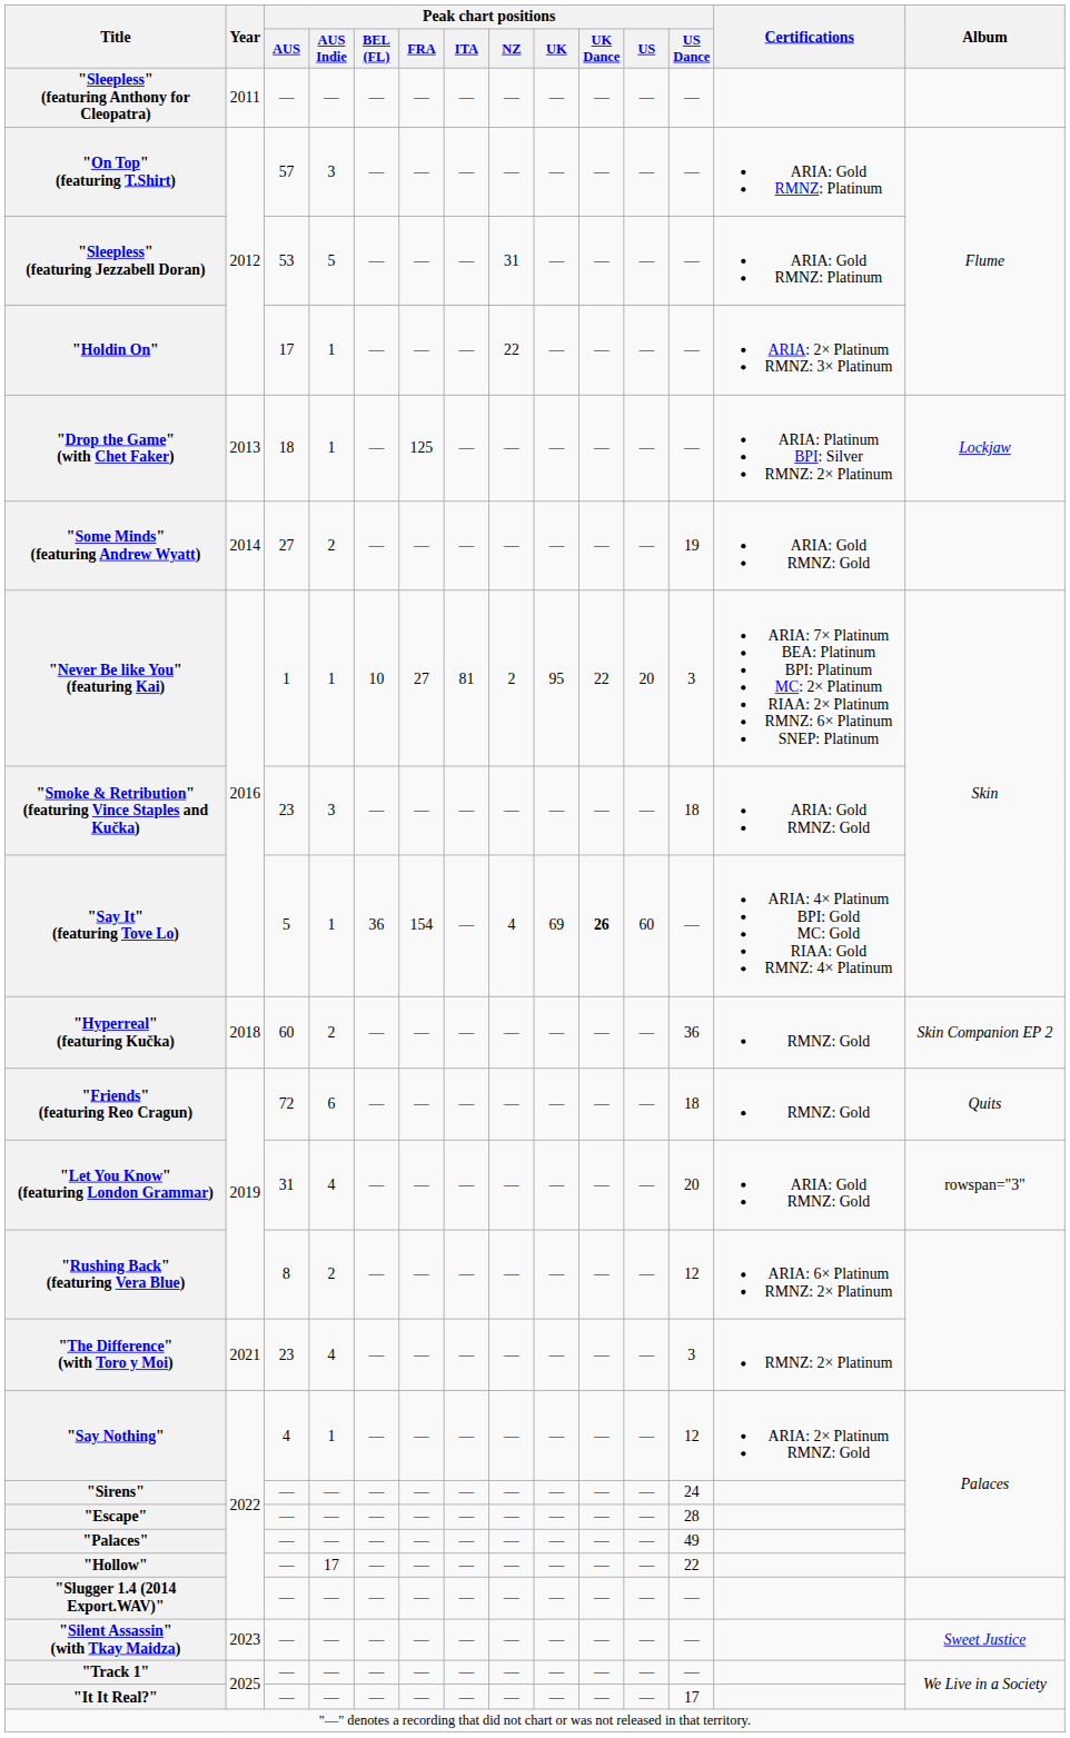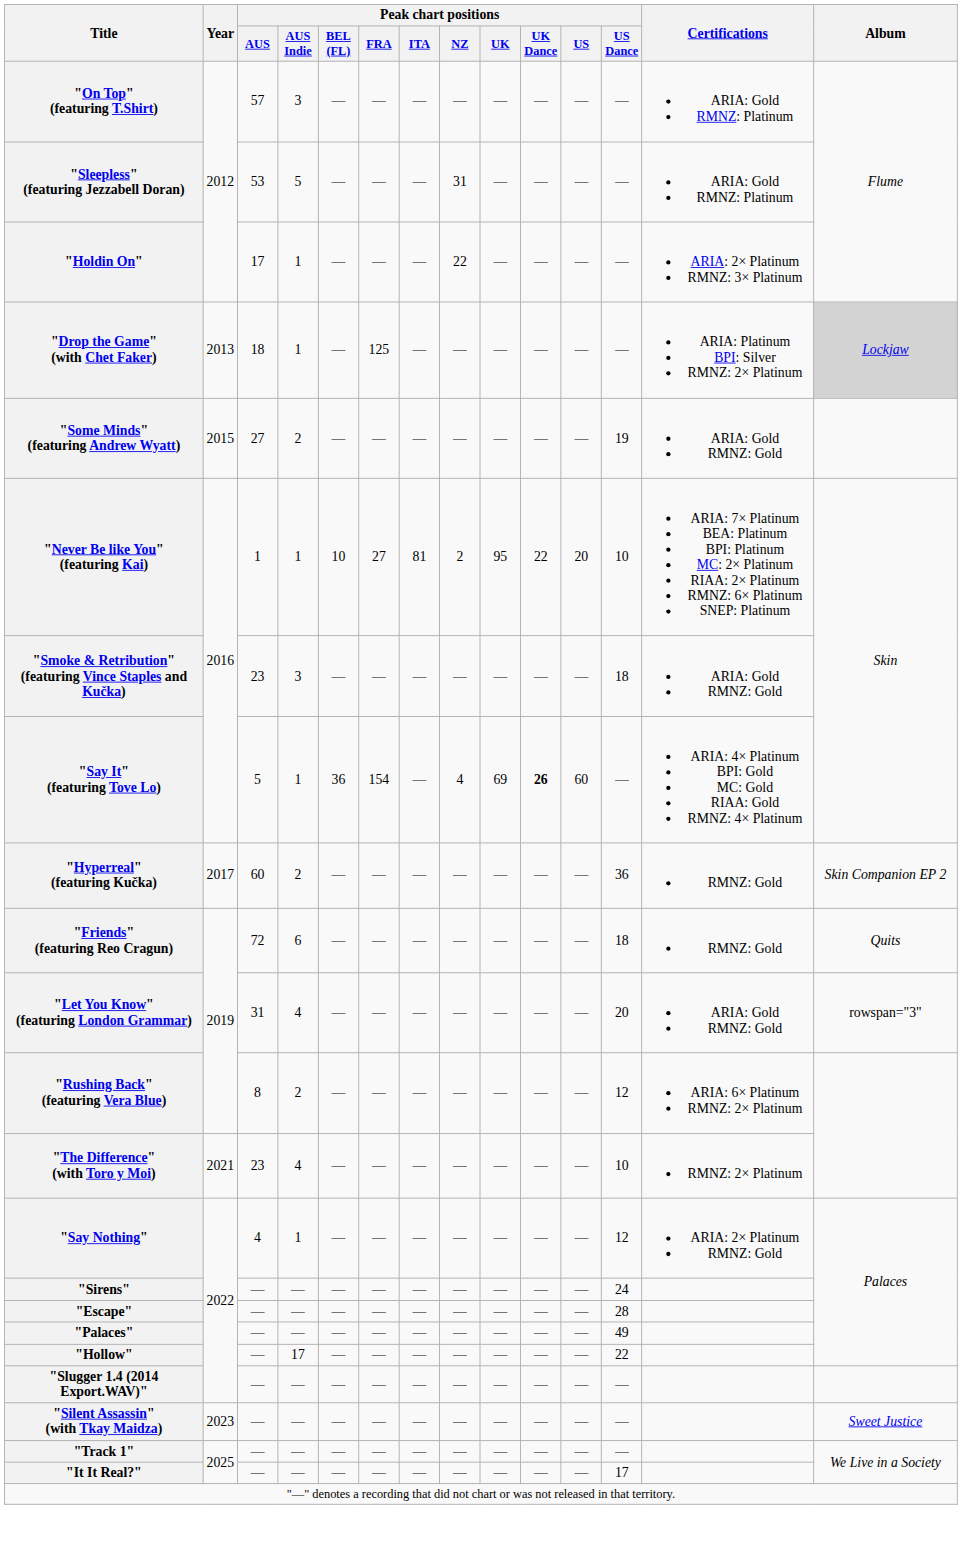- row: "Sleepless" (featuring Anthony for Cleopatra) | 2011 | — | — | — | — | — | — | — | — | — | —
"Drop the Game" (with Chet Faker) | Album: no background -> lightgrey background
"Some Minds" (featuring Andrew Wyatt) | Year: 2014 -> 2015
"Never Be like You" (featuring Kai) | Peak chart positions / US Dance: 3 -> 10
"Hyperreal" (featuring Kučka) | Year: 2018 -> 2017
"The Difference" (with Toro y Moi) | Peak chart positions / US Dance: 3 -> 10
